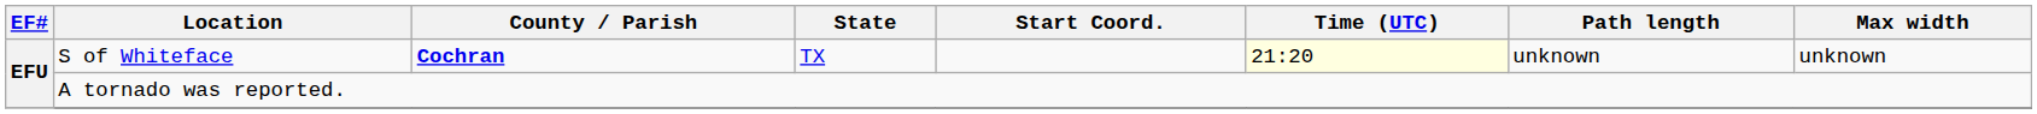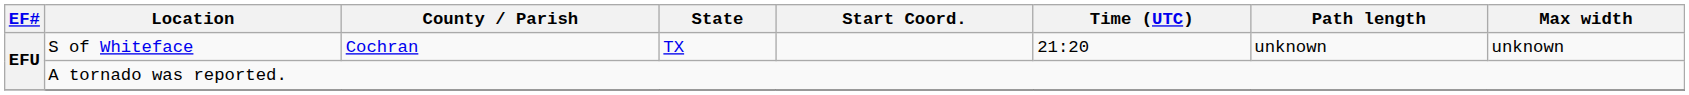S of Whiteface | County / Parish: bold -> normal
S of Whiteface | Time (UTC): lightyellow background -> no background
